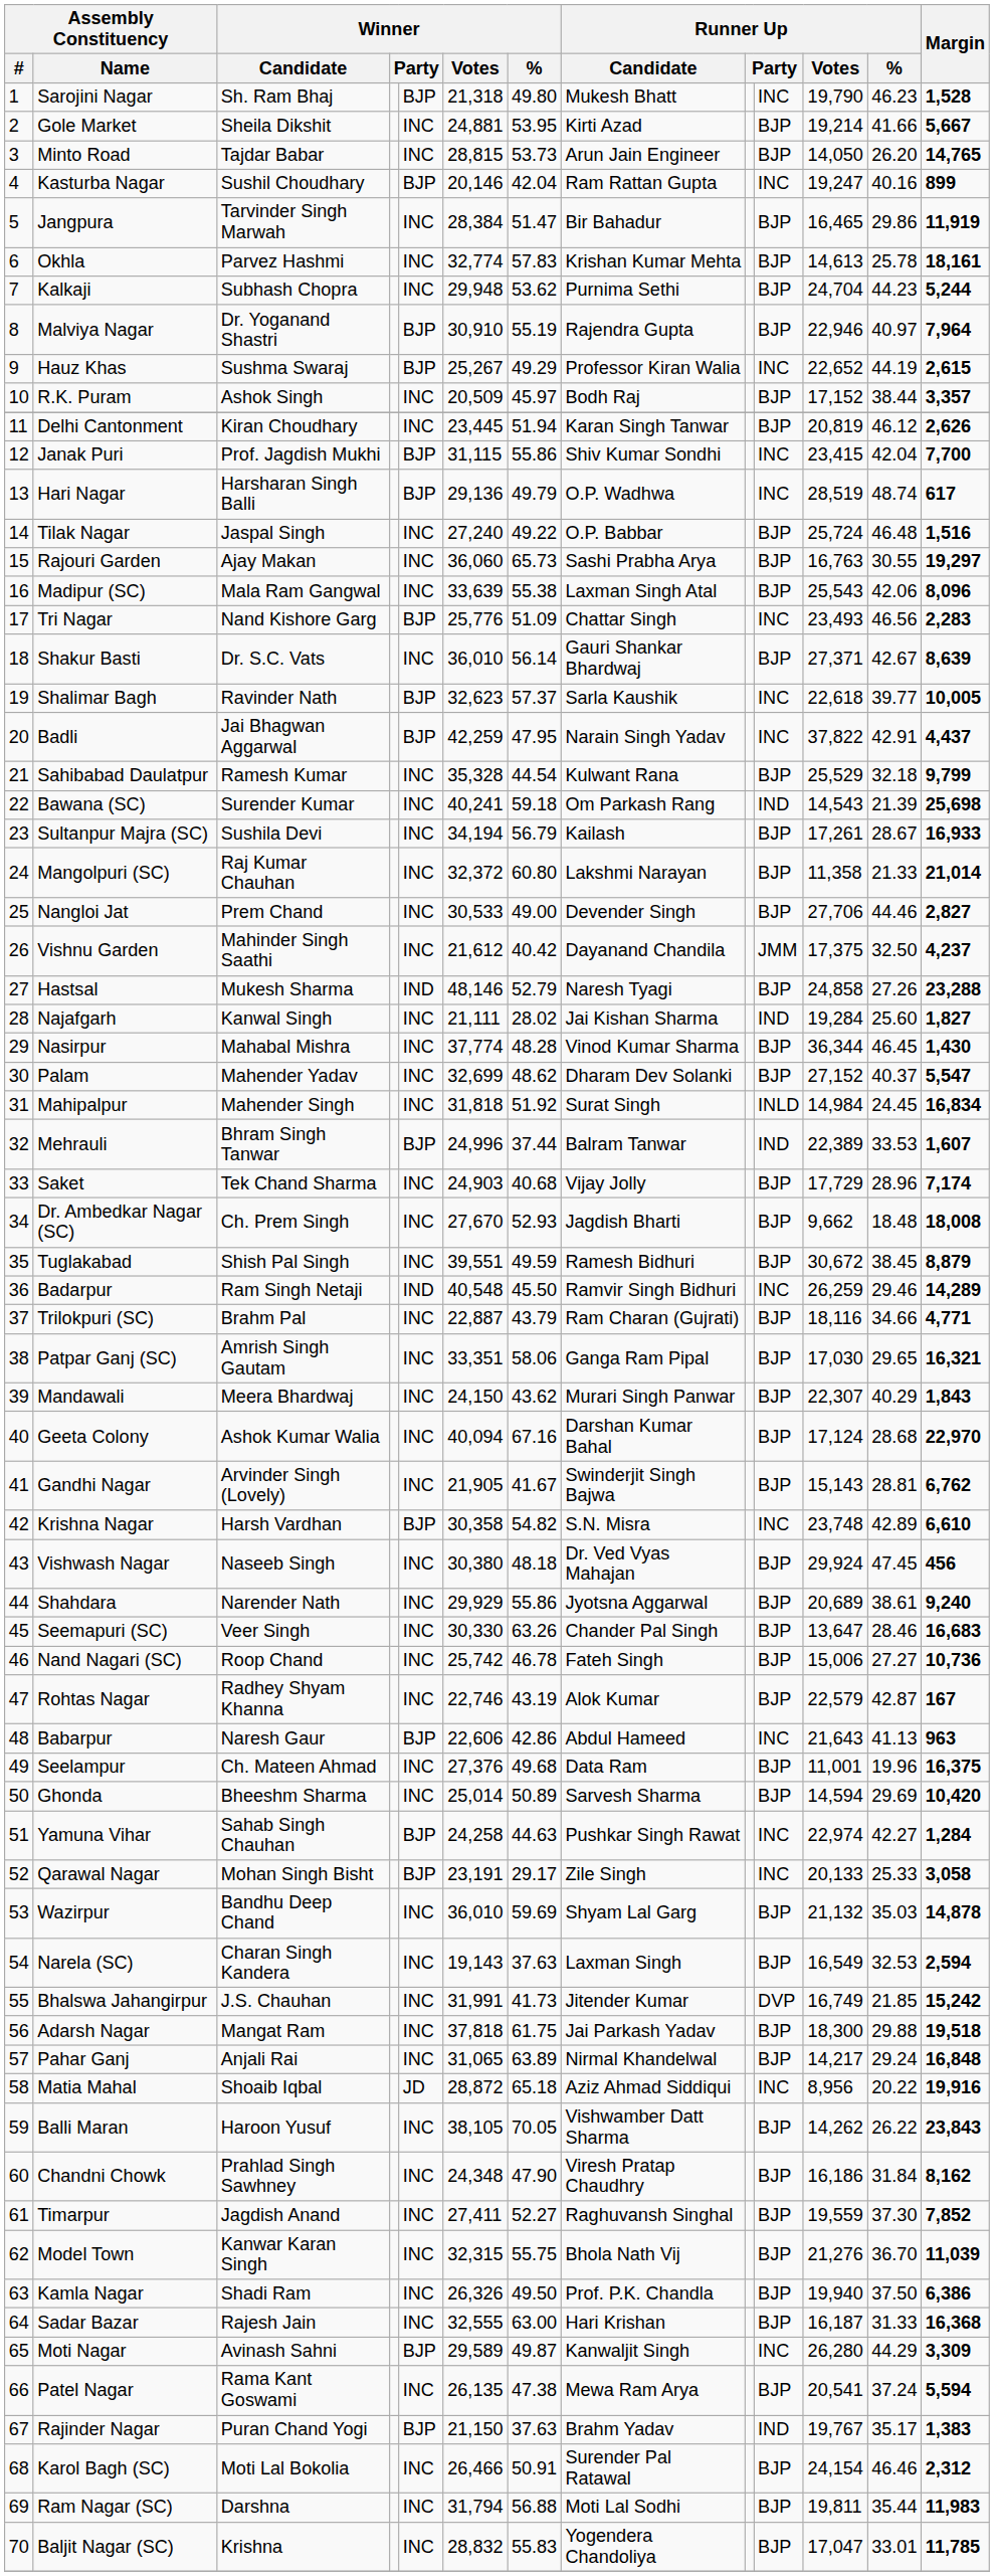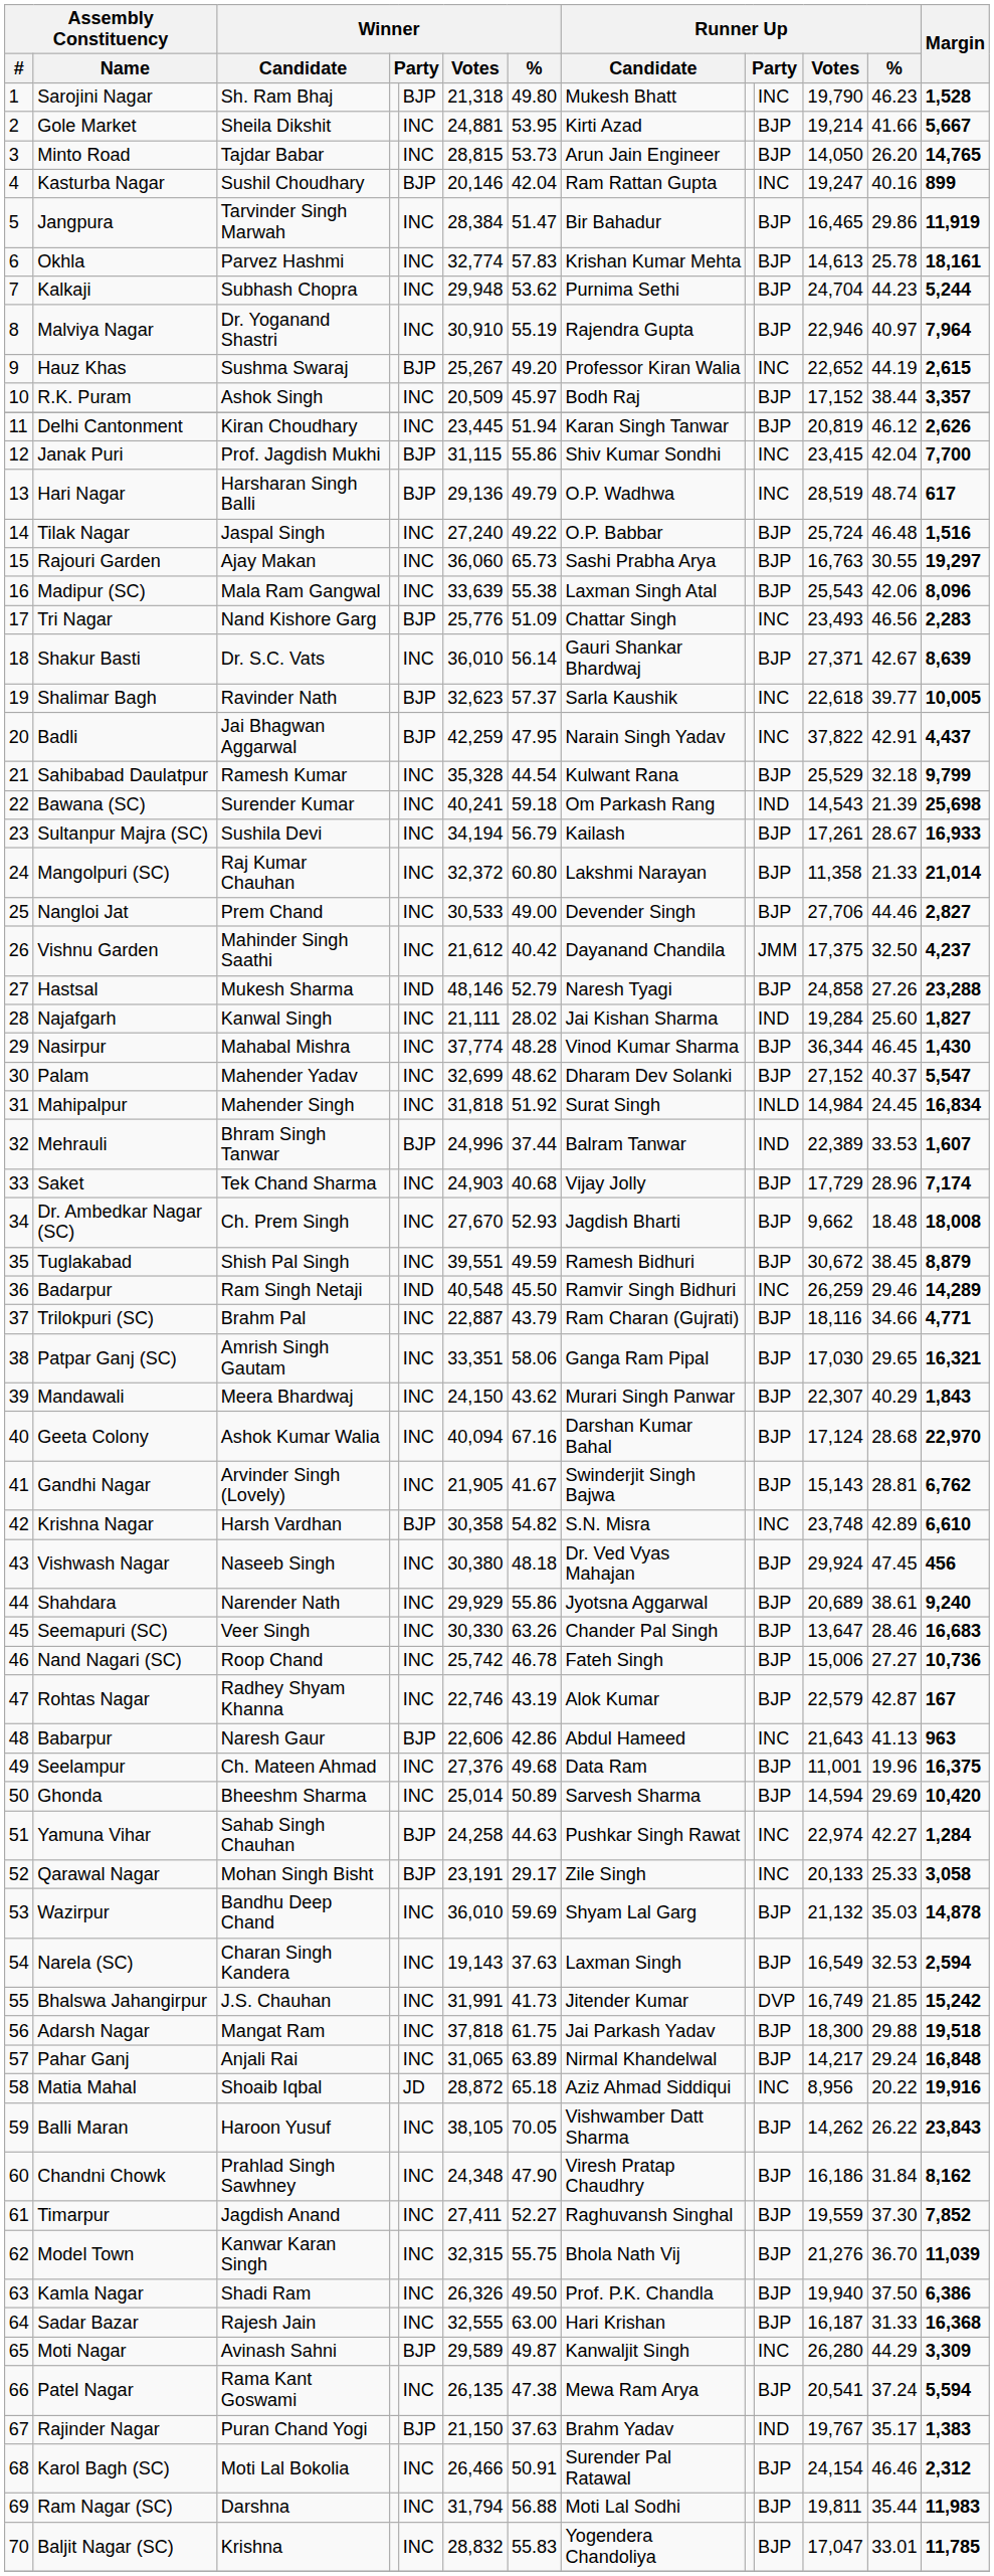Malviya Nagar | column 5: BJP -> INC
Hauz Khas | Winner / %: 49.29 -> 49.20
